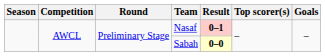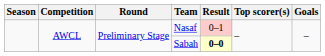Nasaf | Result: bold -> normal
